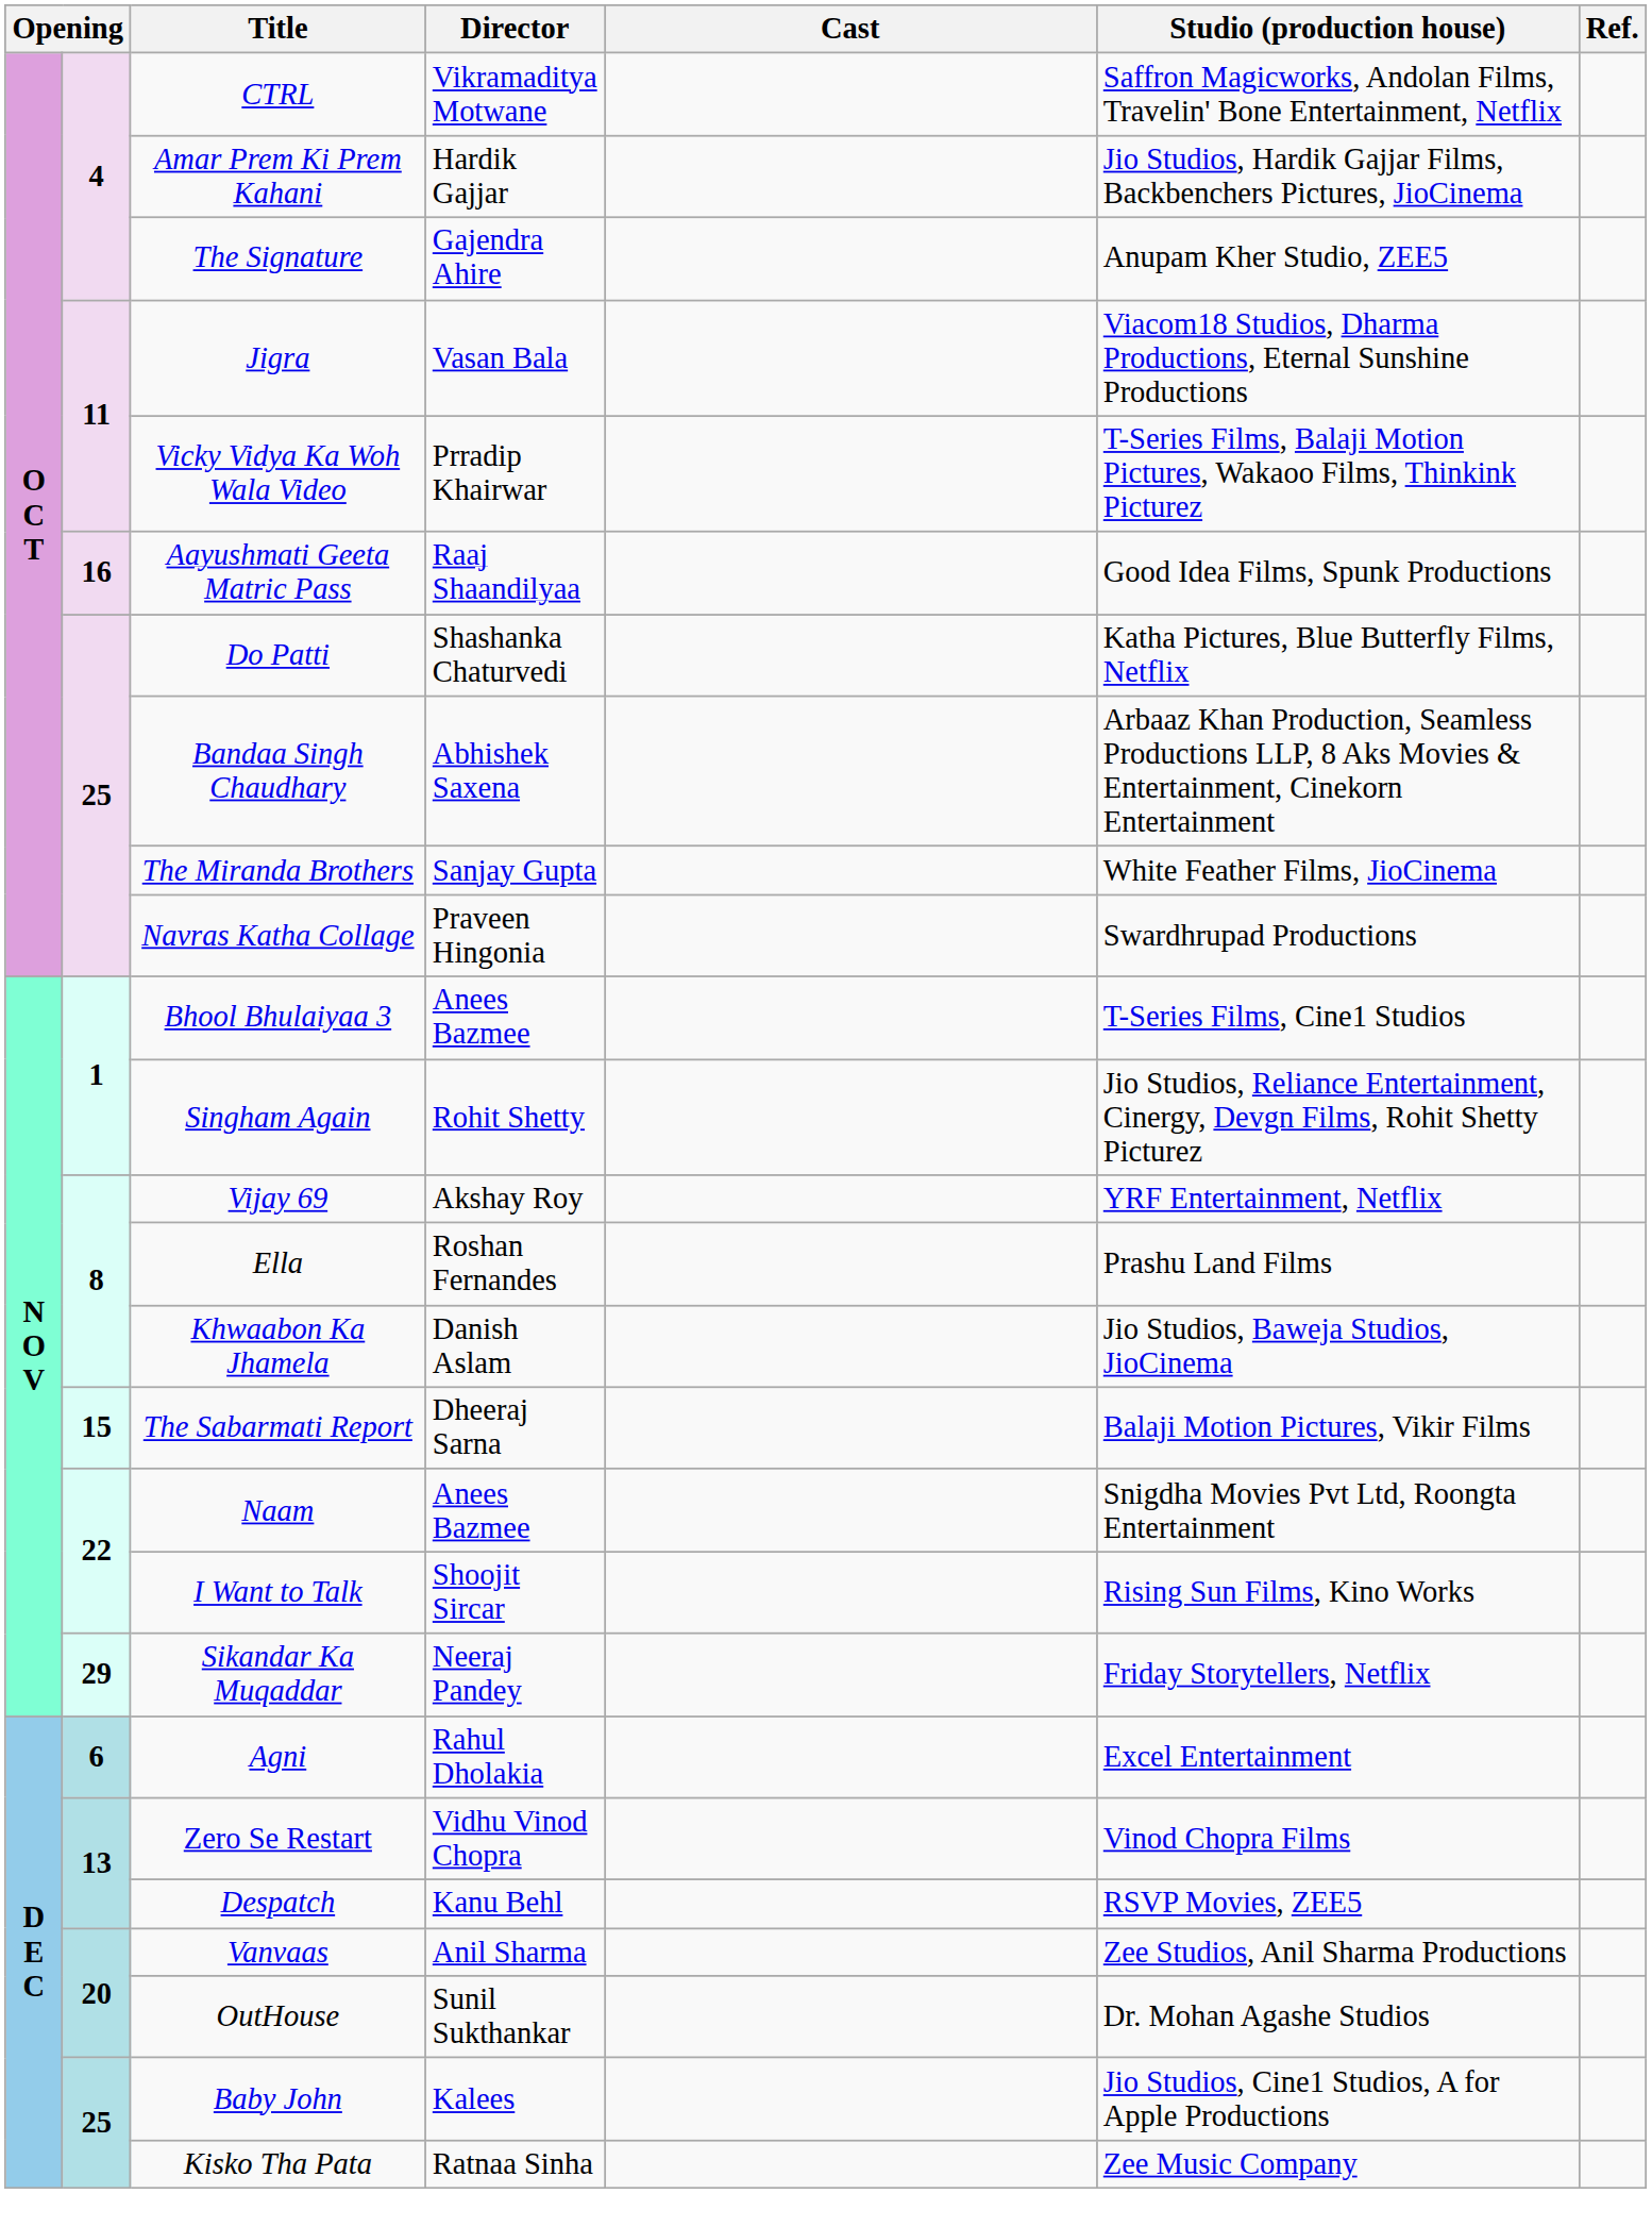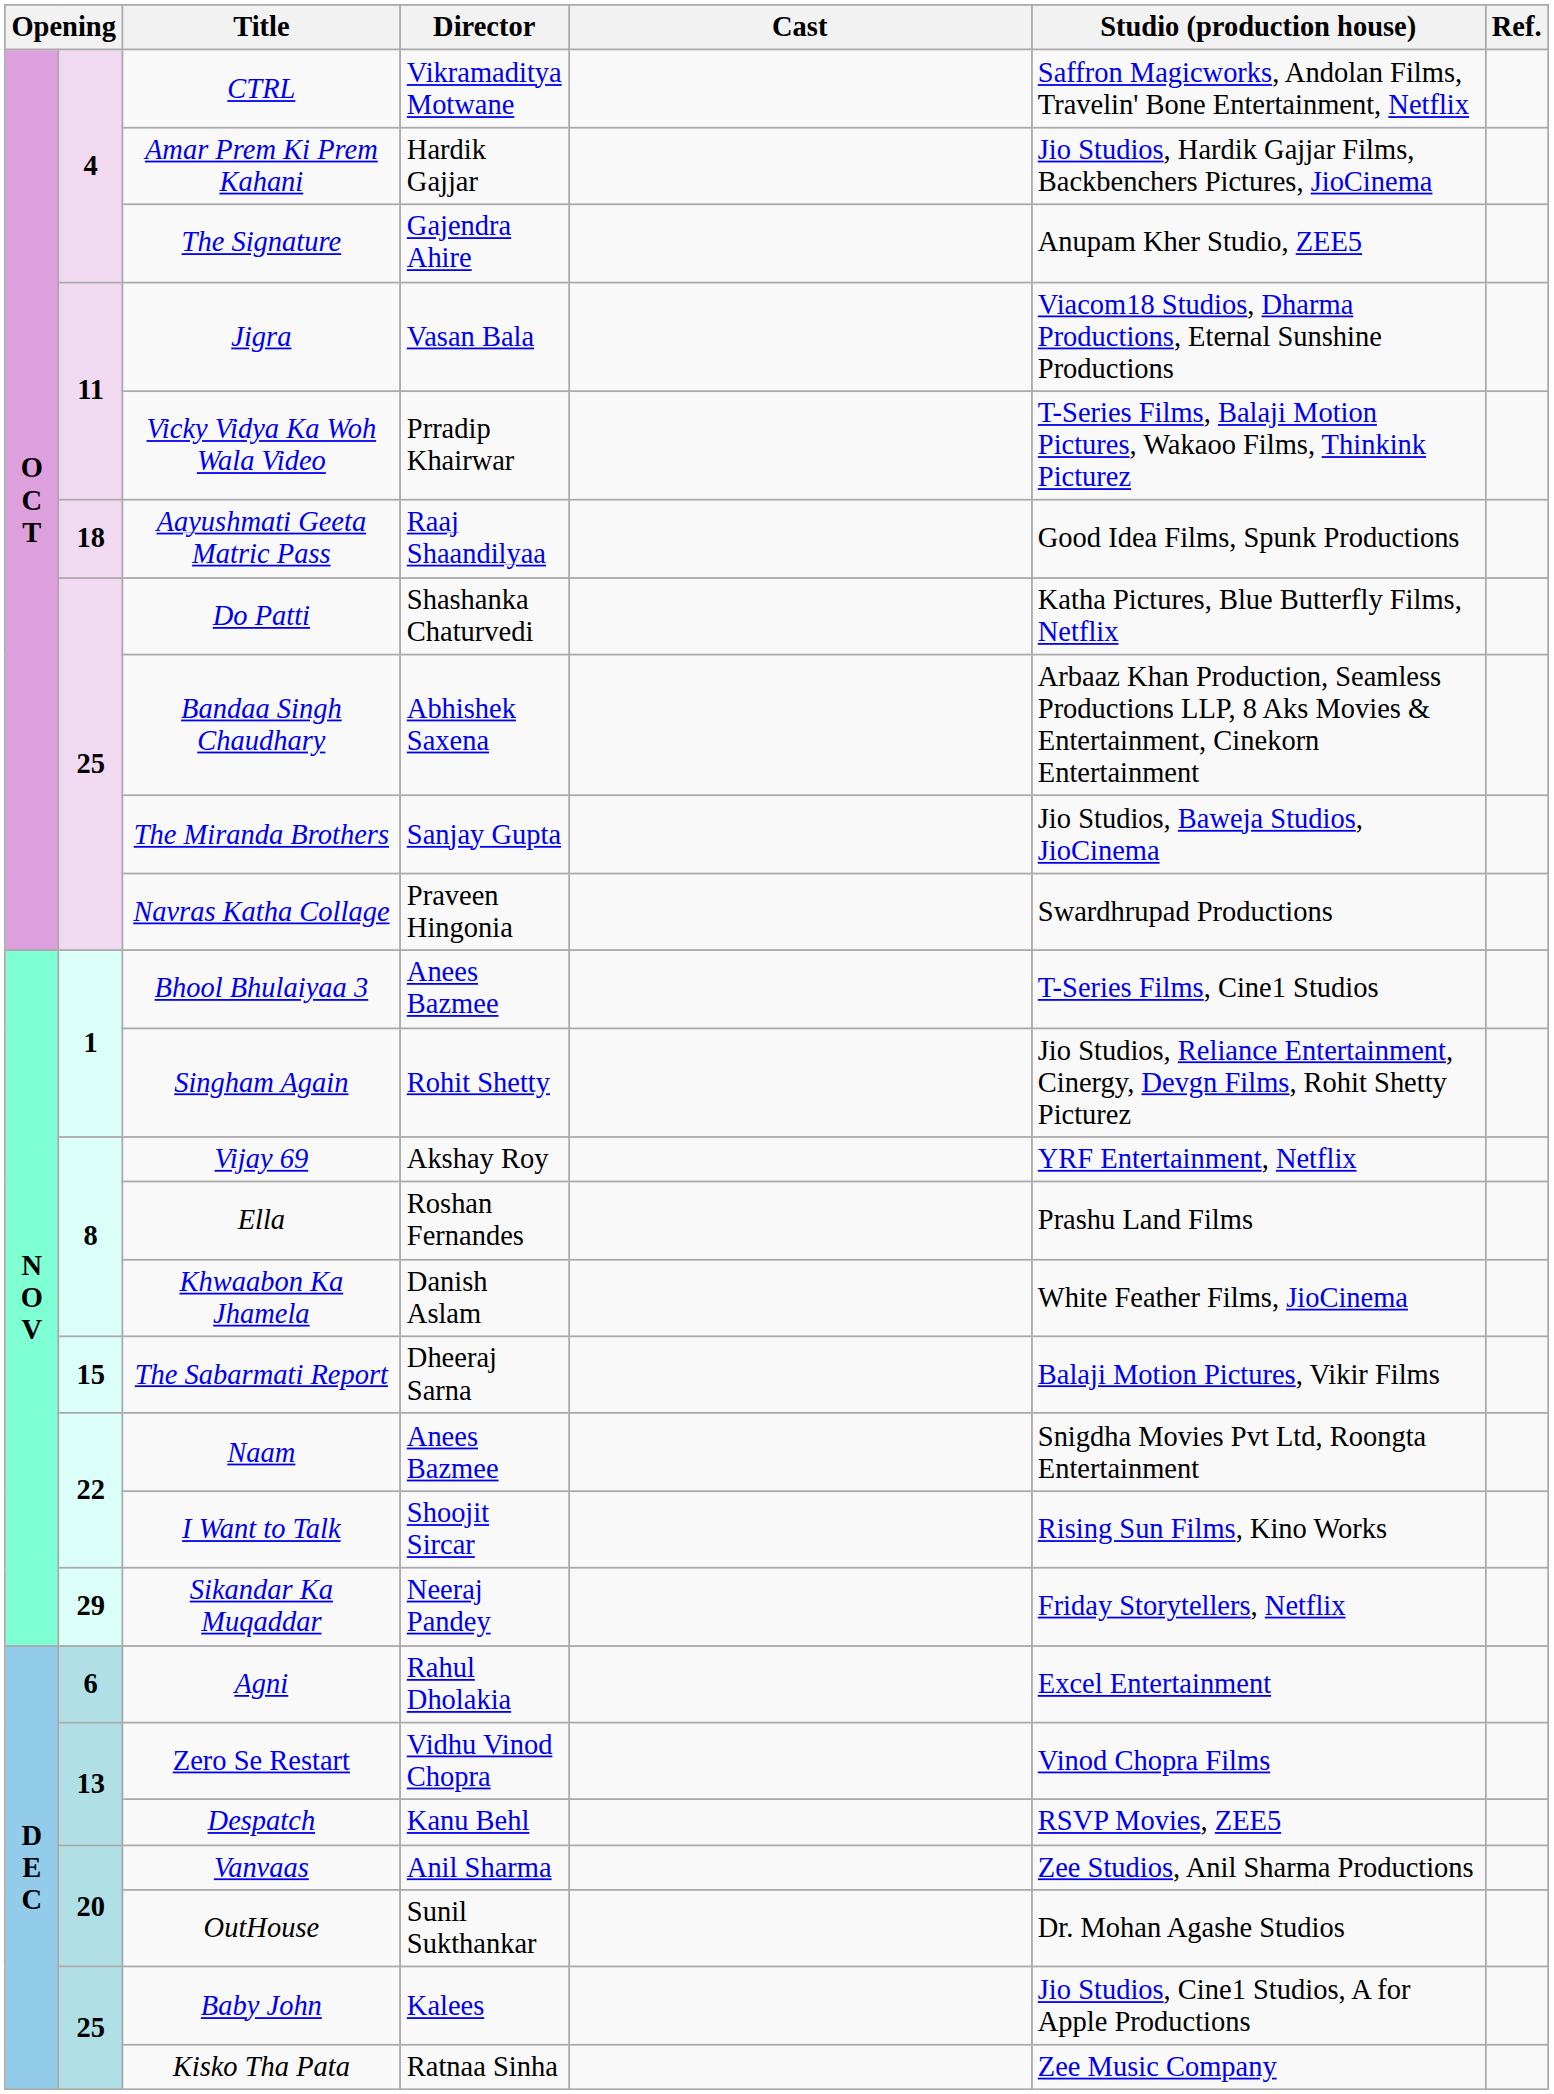Aayushmati Geeta Matric Pass | column 2: 16 -> 18
The Miranda Brothers | Studio (production house): White Feather Films, JioCinema -> Jio Studios, Baweja Studios, JioCinema
Khwaabon Ka Jhamela | Studio (production house): Jio Studios, Baweja Studios, JioCinema -> White Feather Films, JioCinema
